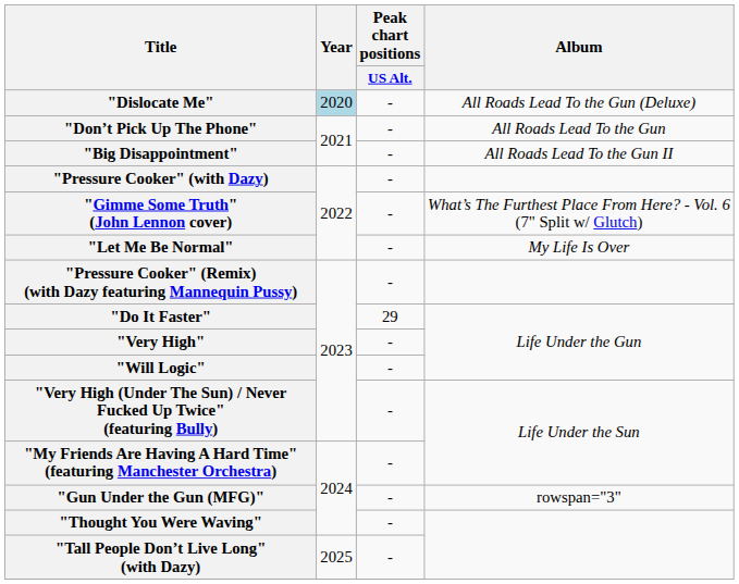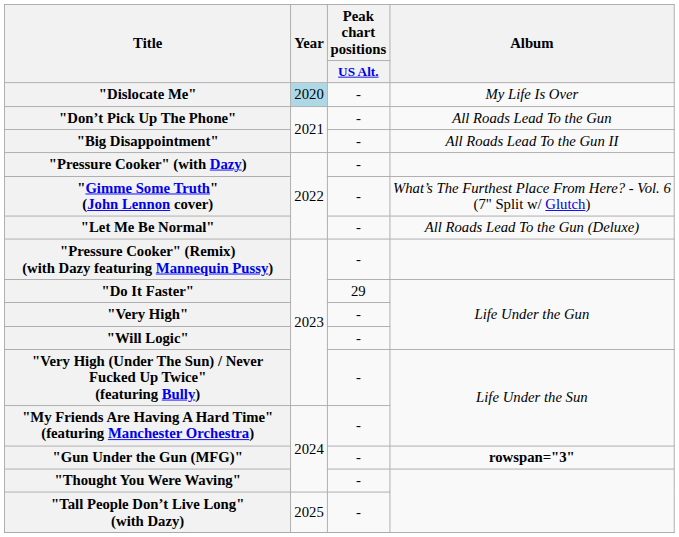"Dislocate Me" | Album: All Roads Lead To the Gun (Deluxe) -> My Life Is Over
"Let Me Be Normal" | Album: My Life Is Over -> All Roads Lead To the Gun (Deluxe)
"Gun Under the Gun (MFG)" | Album: normal -> bold
